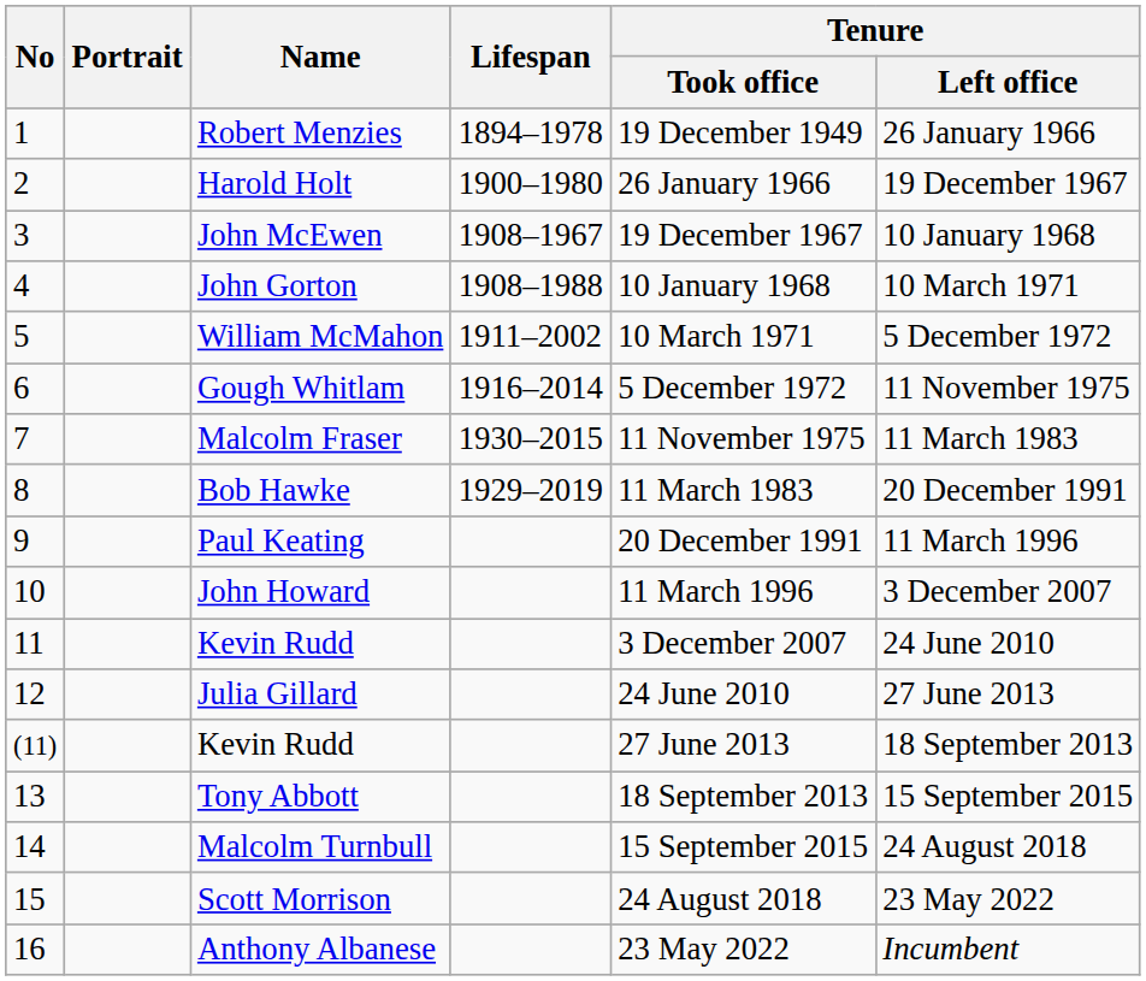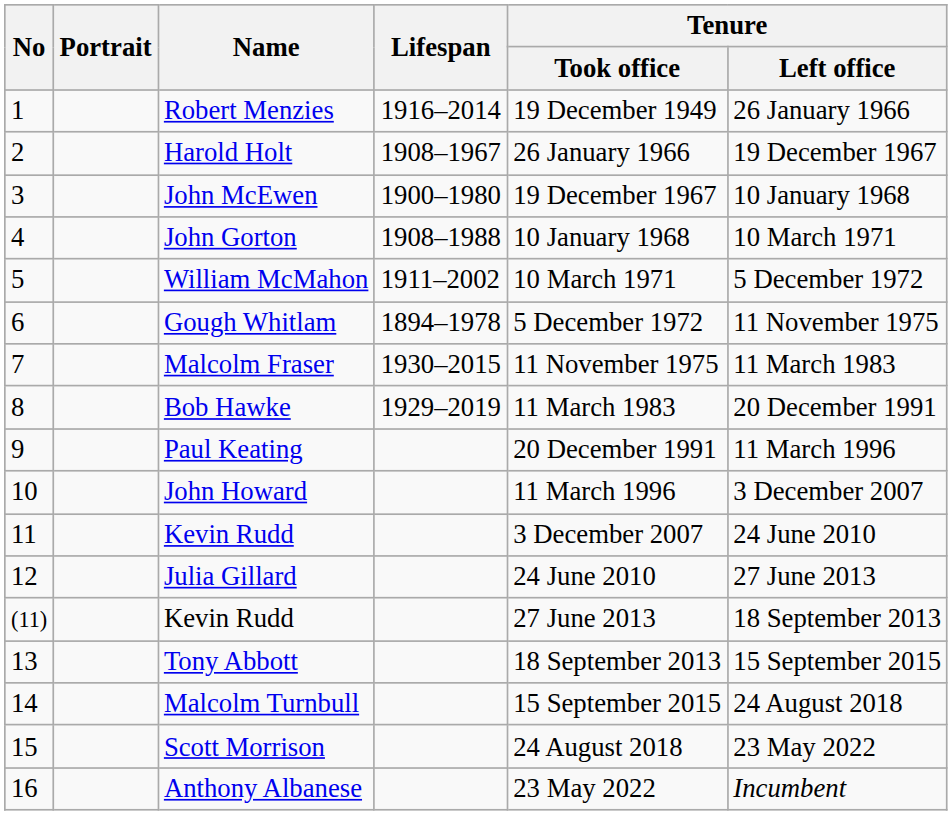Robert Menzies | Lifespan: 1894–1978 -> 1916–2014
Harold Holt | Lifespan: 1900–1980 -> 1908–1967
John McEwen | Lifespan: 1908–1967 -> 1900–1980
Gough Whitlam | Lifespan: 1916–2014 -> 1894–1978
